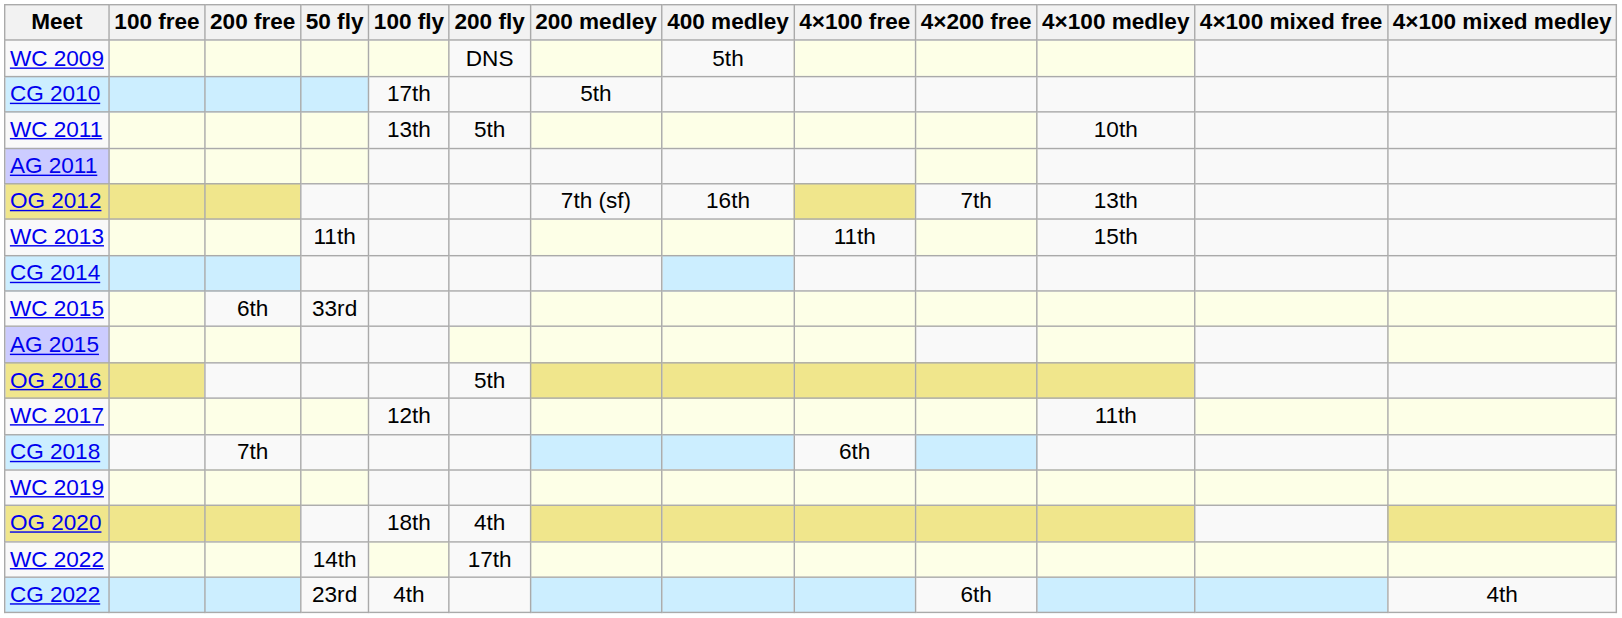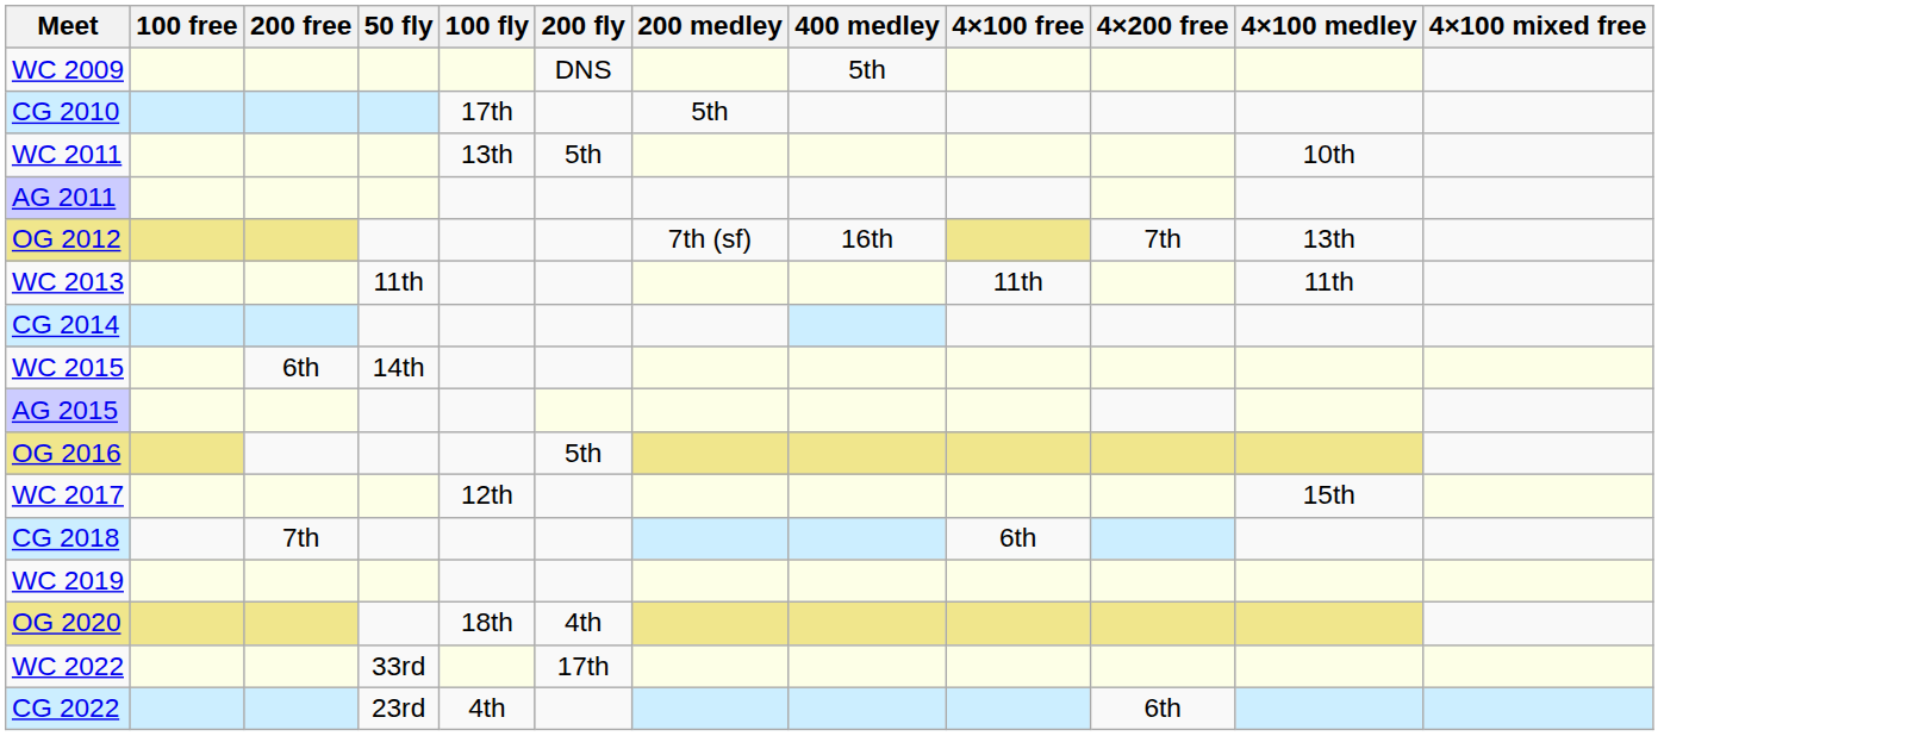- column: 4×100 mixed medley | 4th
WC 2013 | 4×100 medley: 15th -> 11th
WC 2015 | 50 fly: 33rd -> 14th
WC 2017 | 4×100 medley: 11th -> 15th
WC 2022 | 50 fly: 14th -> 33rd
